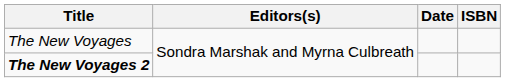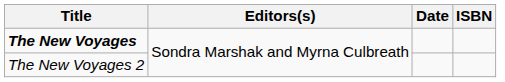The New Voyages | Title: normal -> bold
The New Voyages 2 | Title: bold -> normal
